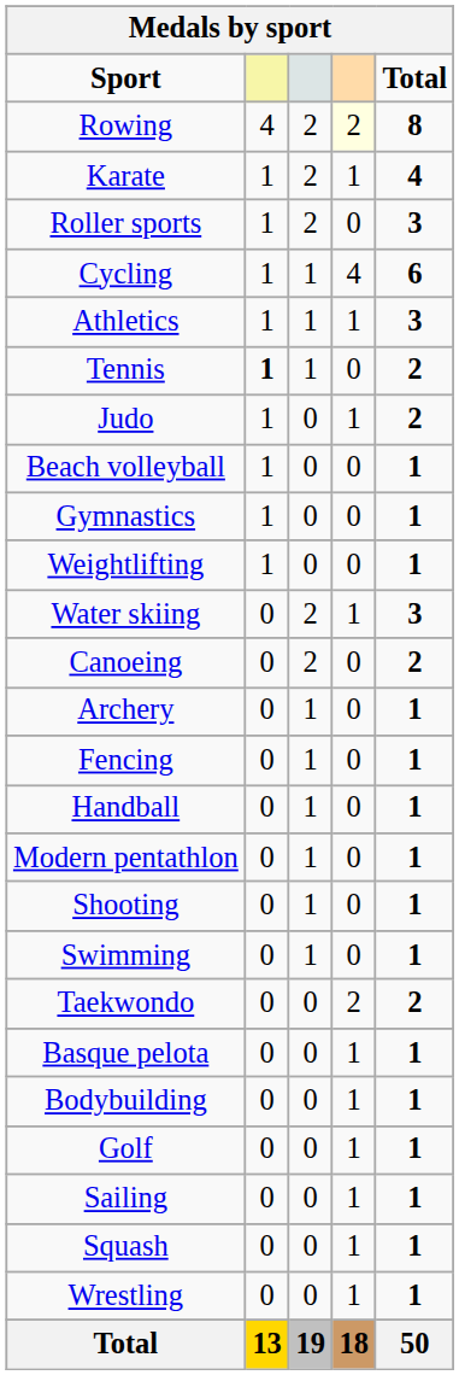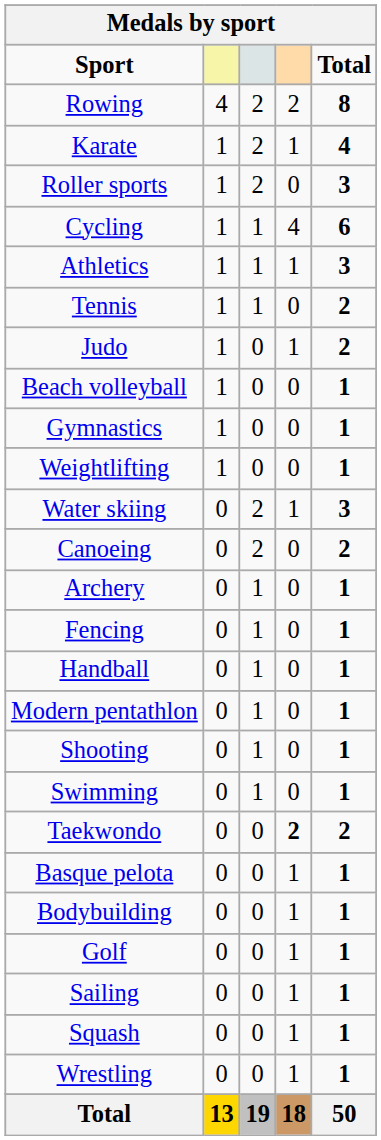Rowing | column 4: lightyellow background -> no background
Tennis | column 2: bold -> normal
Taekwondo | column 4: normal -> bold
